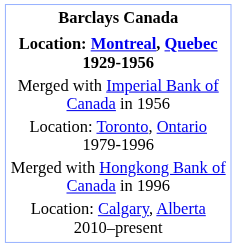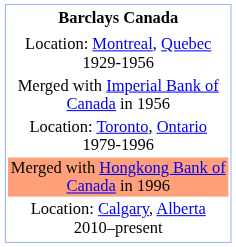row 2 | column 1: bold -> normal
row 5 | column 1: no background -> lightsalmon background
